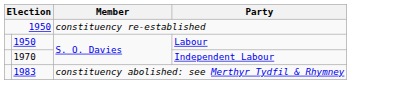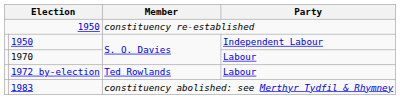1950 / S. O. Davies | Party: Labour -> Independent Labour
1970 | Party: Independent Labour -> Labour
+ row: 1972 by-election | Ted Rowlands | Labour
